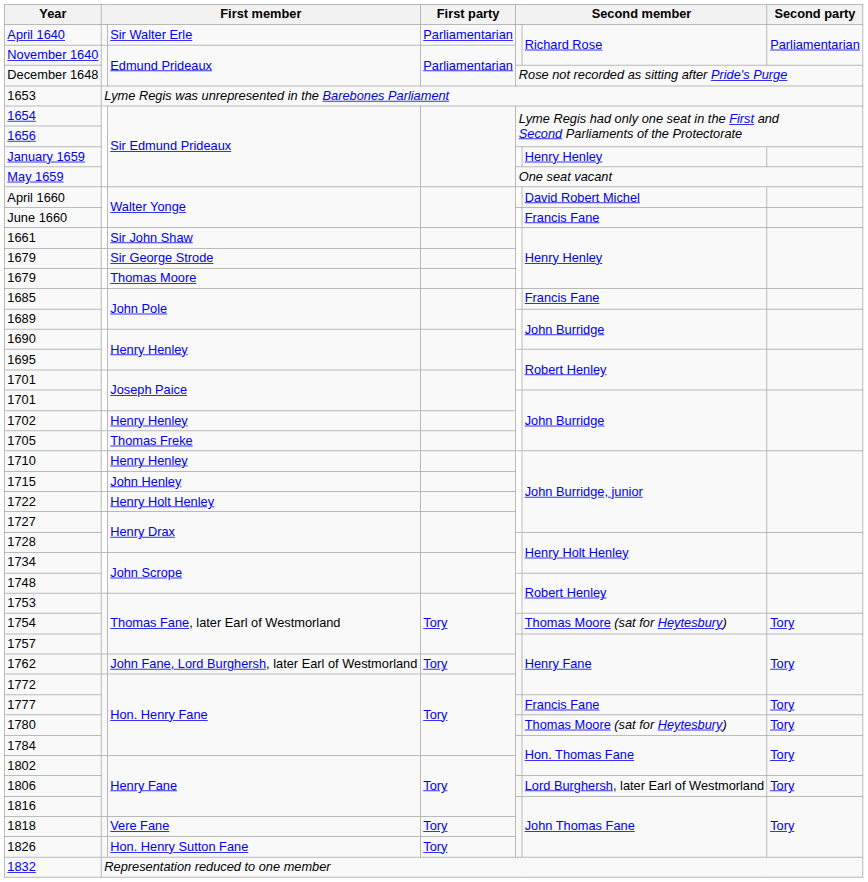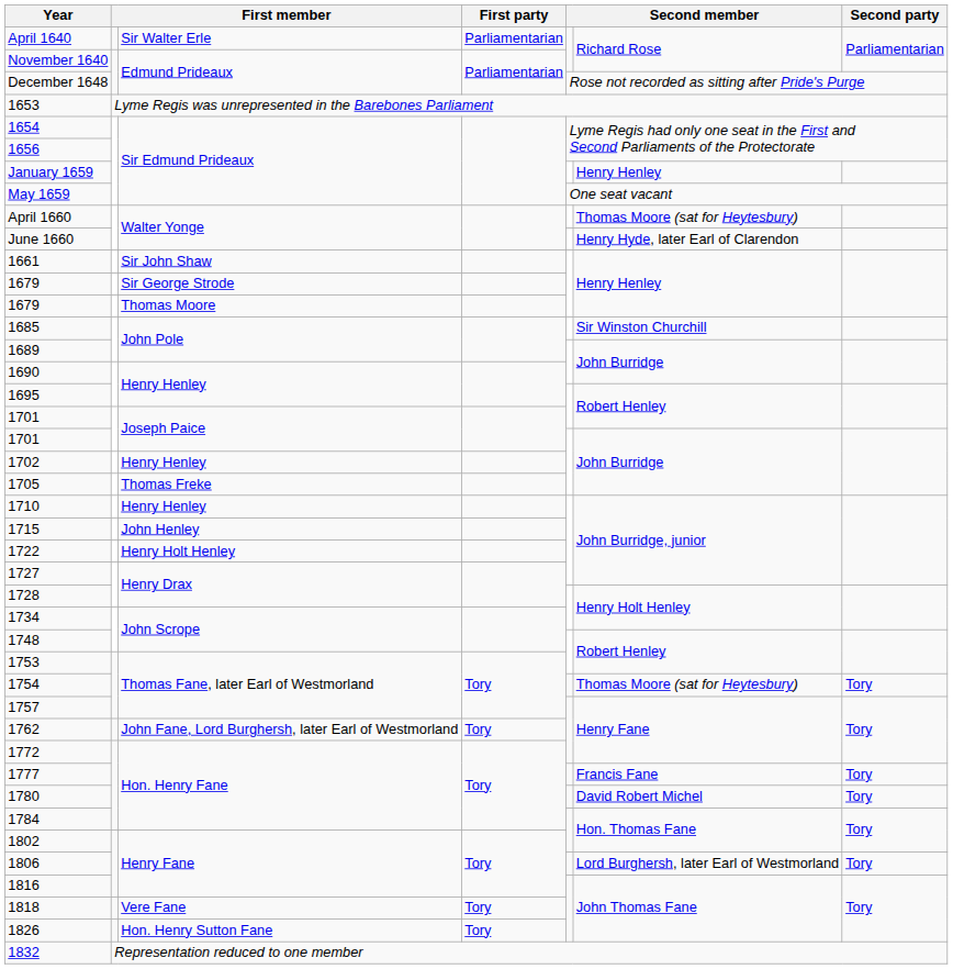April 1660 | column 6: David Robert Michel -> Thomas Moore (sat for Heytesbury)
June 1660 | column 6: Francis Fane -> Henry Hyde, later Earl of Clarendon
1685 | column 6: Francis Fane -> Sir Winston Churchill
1780 | column 6: Thomas Moore (sat for Heytesbury) -> David Robert Michel
